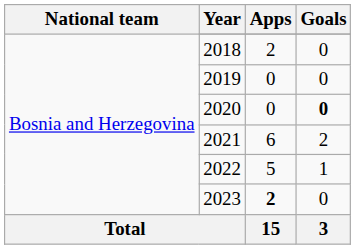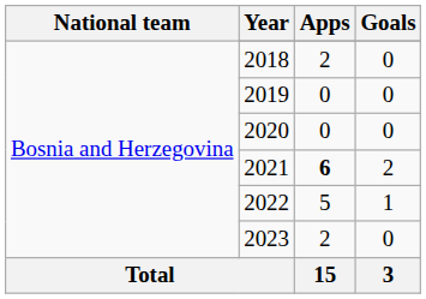2020 | Goals: bold -> normal
2021 | Apps: normal -> bold
2023 | Apps: bold -> normal
